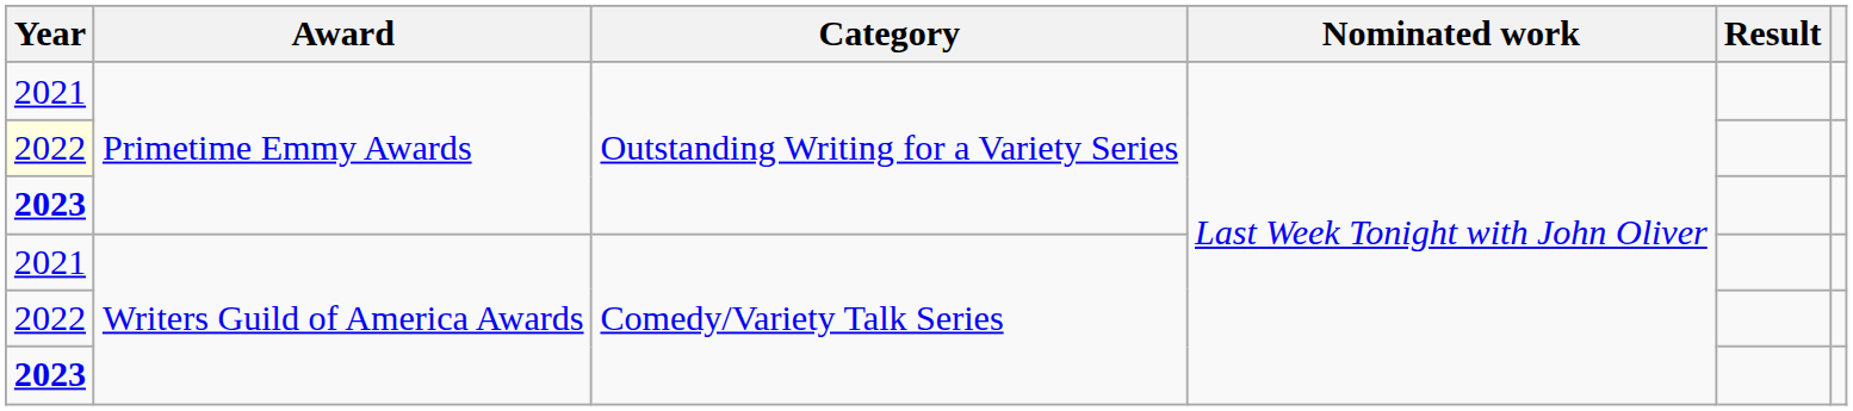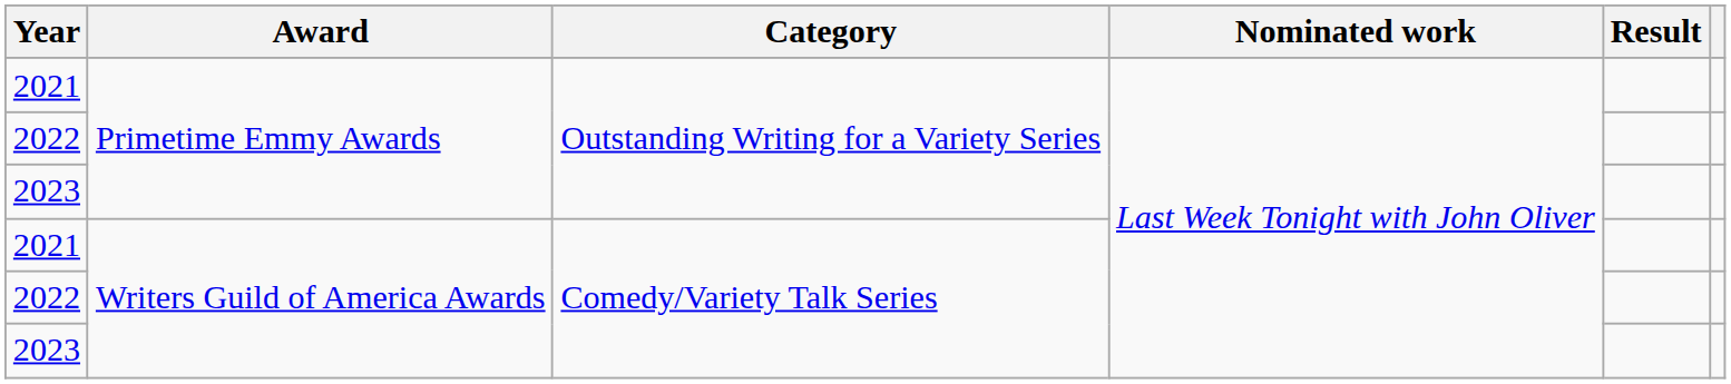2022 / Primetime Emmy Awards | Year: lightyellow background -> no background
2023 / Primetime Emmy Awards | Year: bold -> normal
2023 / Writers Guild of America Awards | Year: bold -> normal
